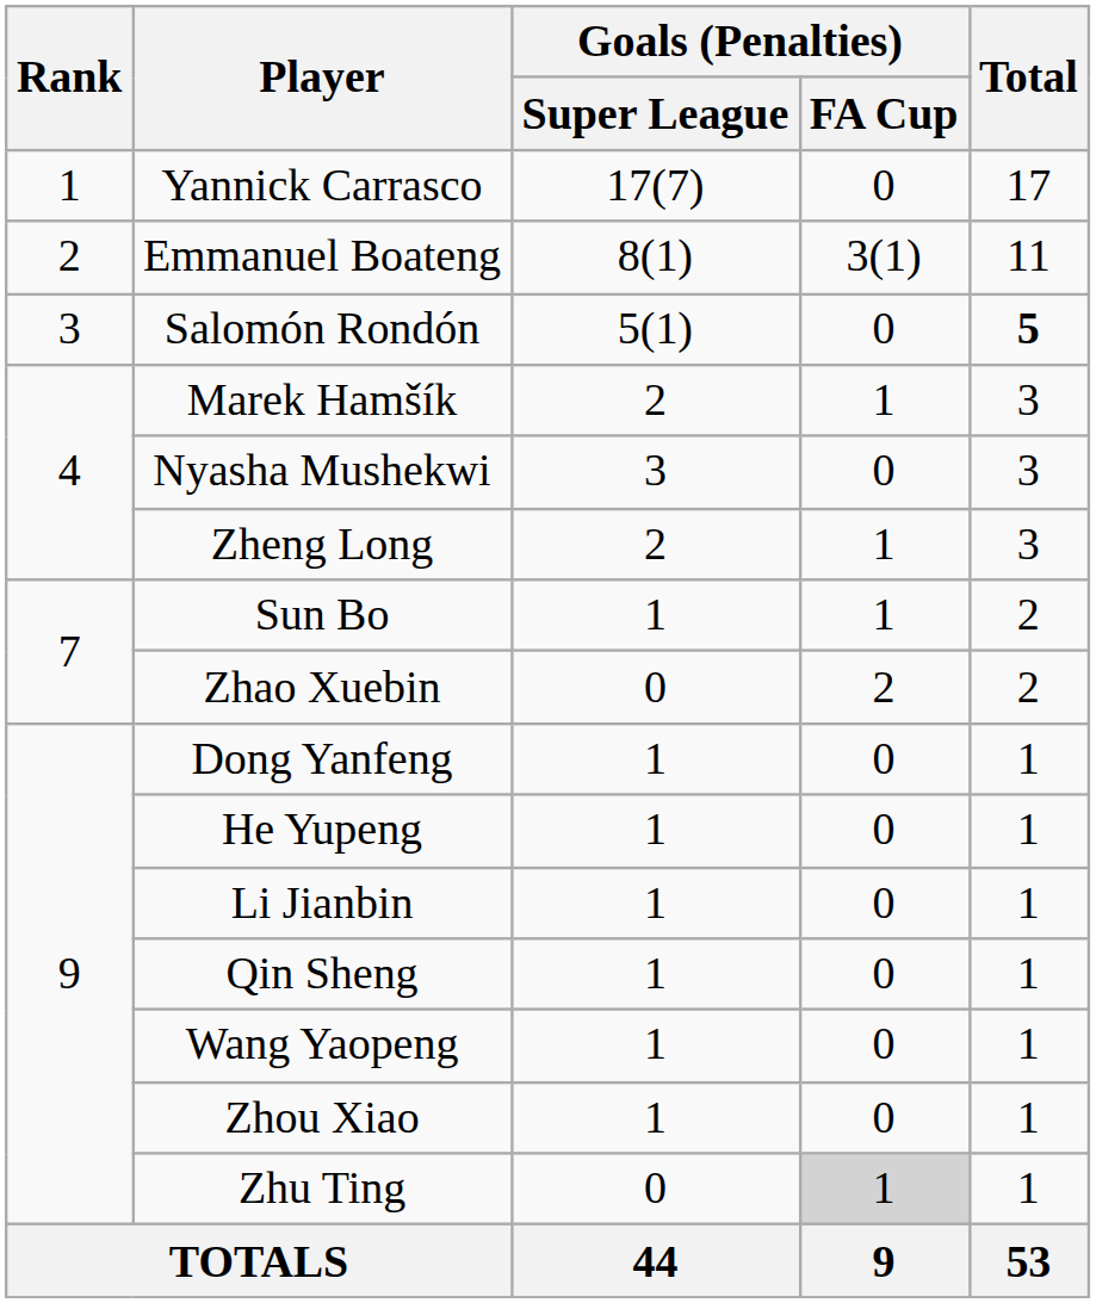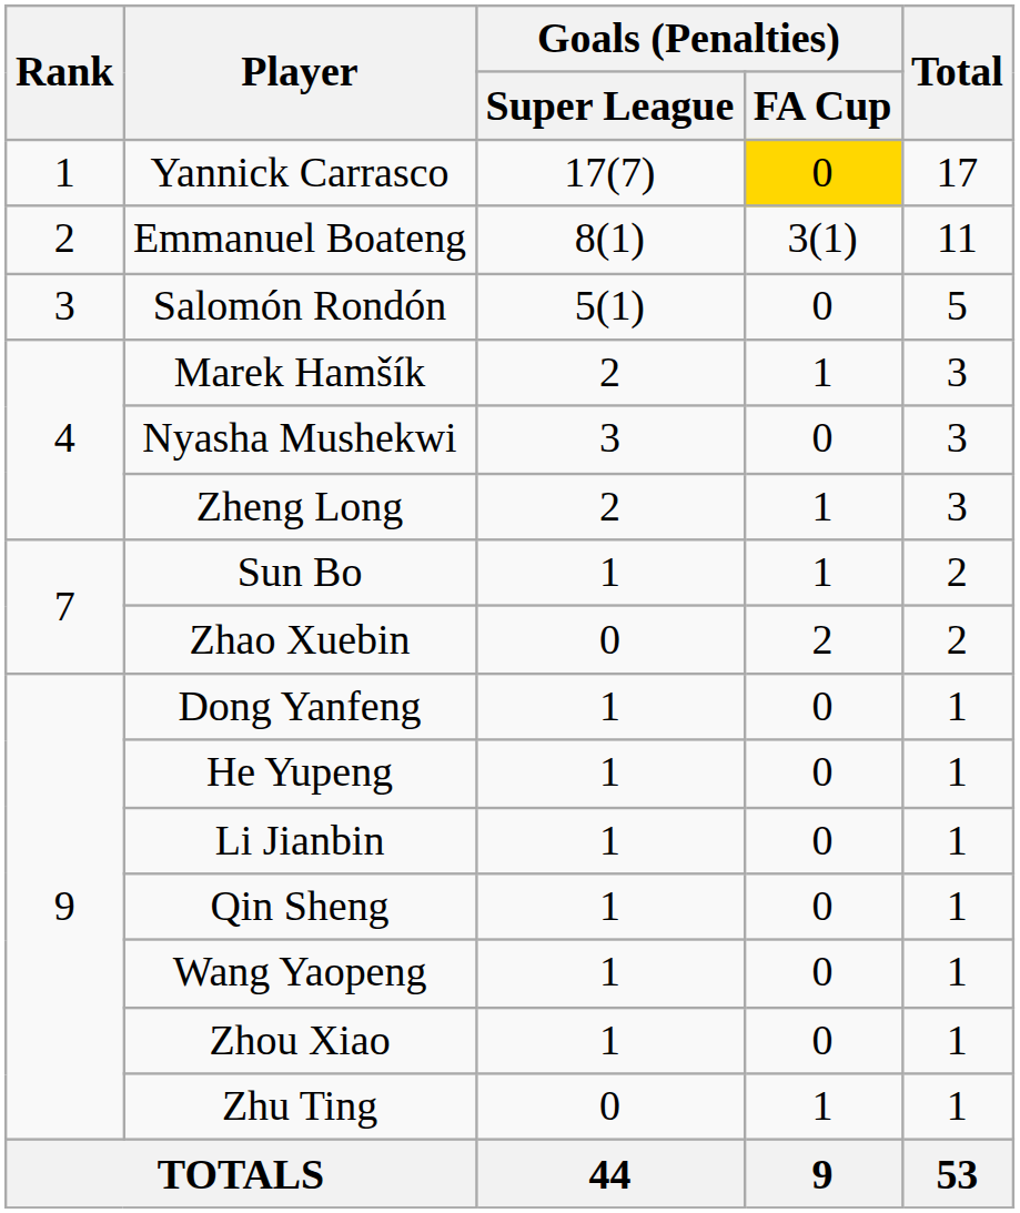Yannick Carrasco | Goals (Penalties) / FA Cup: no background -> gold background
Salomón Rondón | Total: bold -> normal
Zhu Ting | Goals (Penalties) / FA Cup: lightgrey background -> no background
